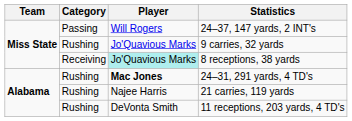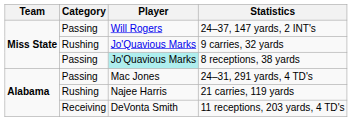8 receptions, 38 yards | Category: Receiving -> Passing
24–31, 291 yards, 4 TD's | Category: Rushing -> Passing
24–31, 291 yards, 4 TD's | Player: bold -> normal
11 receptions, 203 yards, 4 TD's | Category: Rushing -> Receiving
